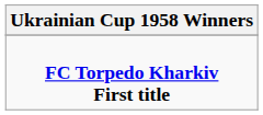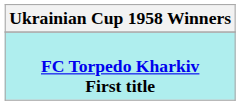row 2 | column 1: no background -> paleturquoise background
